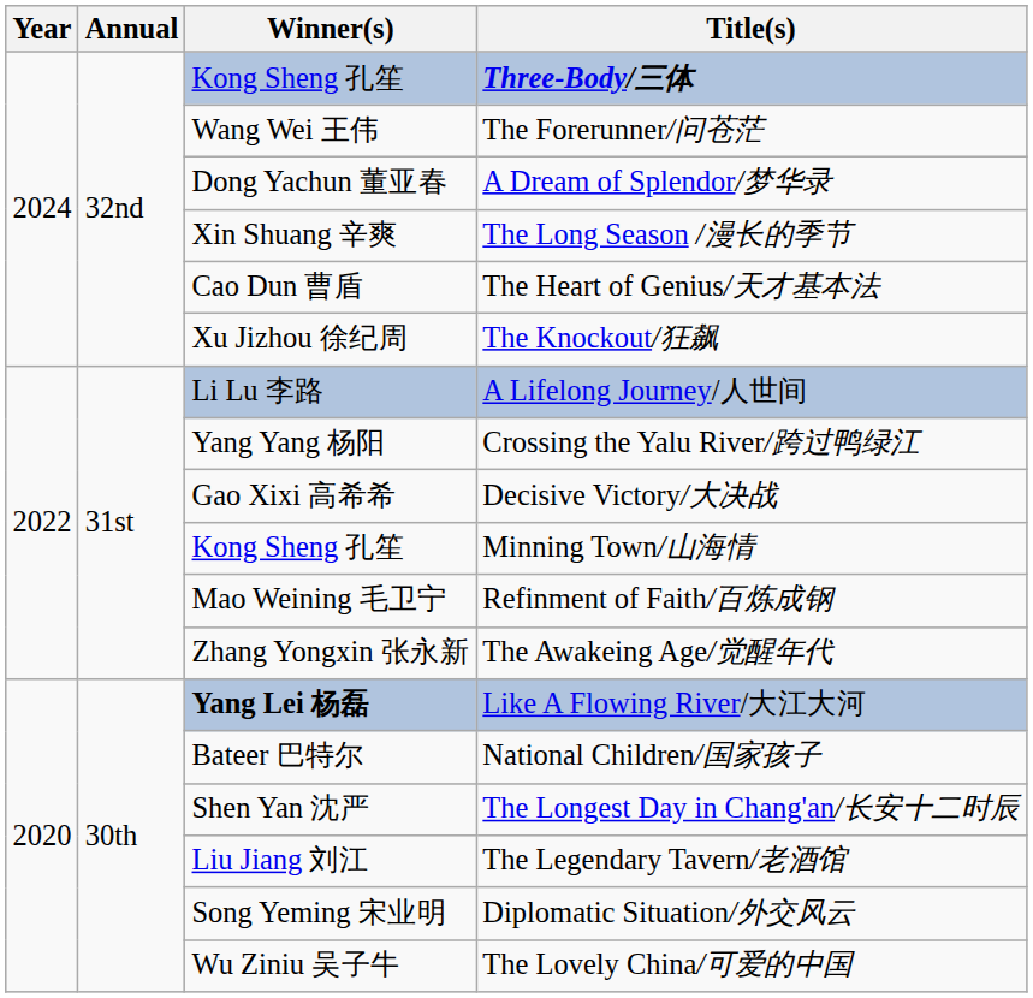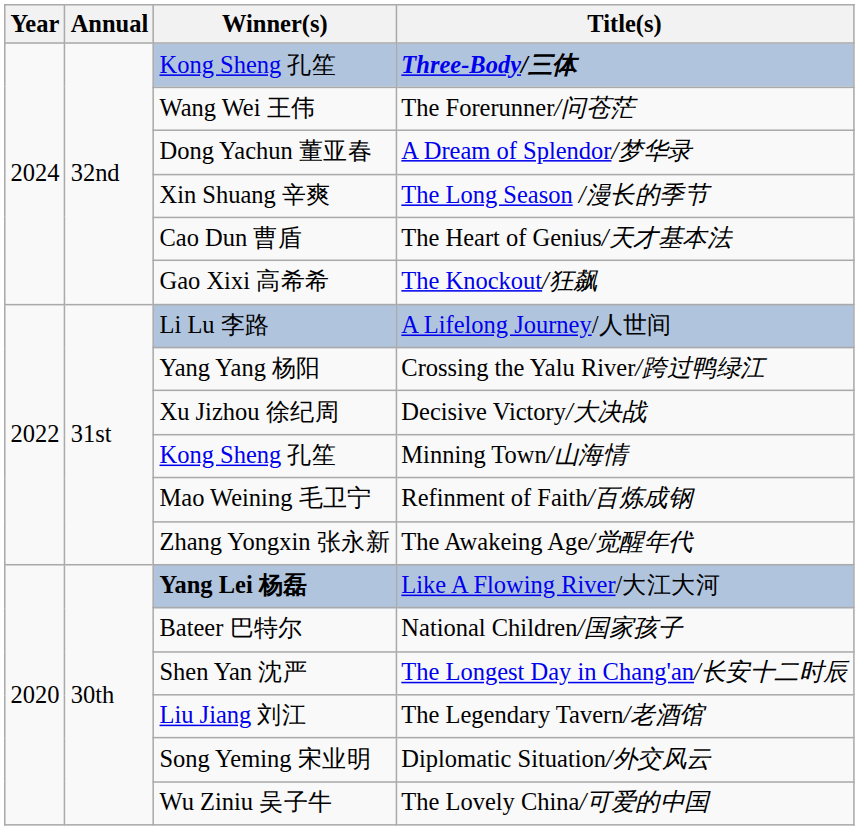The Knockout/狂飙 | Winner(s): Xu Jizhou 徐纪周 -> Gao Xixi 高希希
Decisive Victory/大决战 | Winner(s): Gao Xixi 高希希 -> Xu Jizhou 徐纪周
